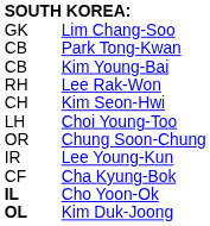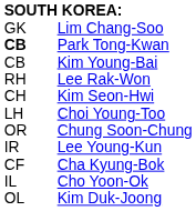Park Tong-Kwan | column 1: normal -> bold
Cho Yoon-Ok | column 1: bold -> normal
Kim Duk-Joong | column 1: bold -> normal
